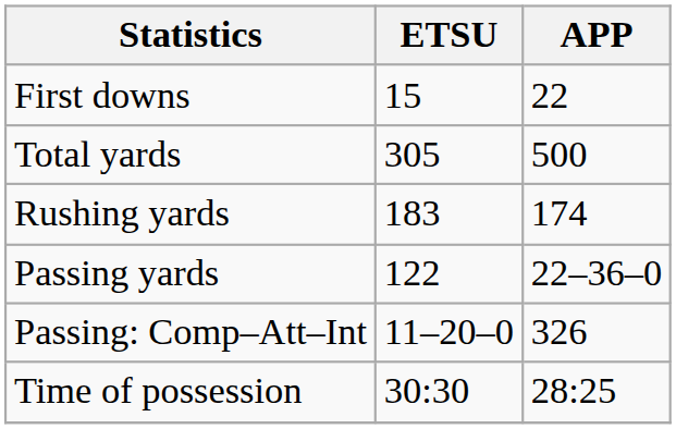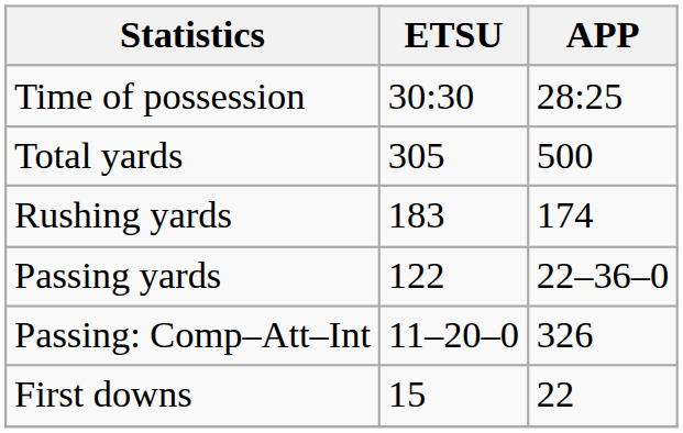rows swapped: First downs <-> Time of possession
